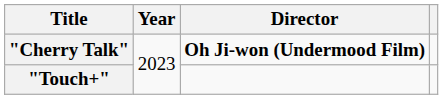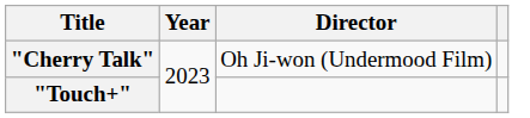"Cherry Talk" | Director: bold -> normal
